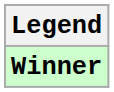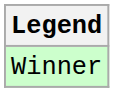row 2 | column 1: bold -> normal
